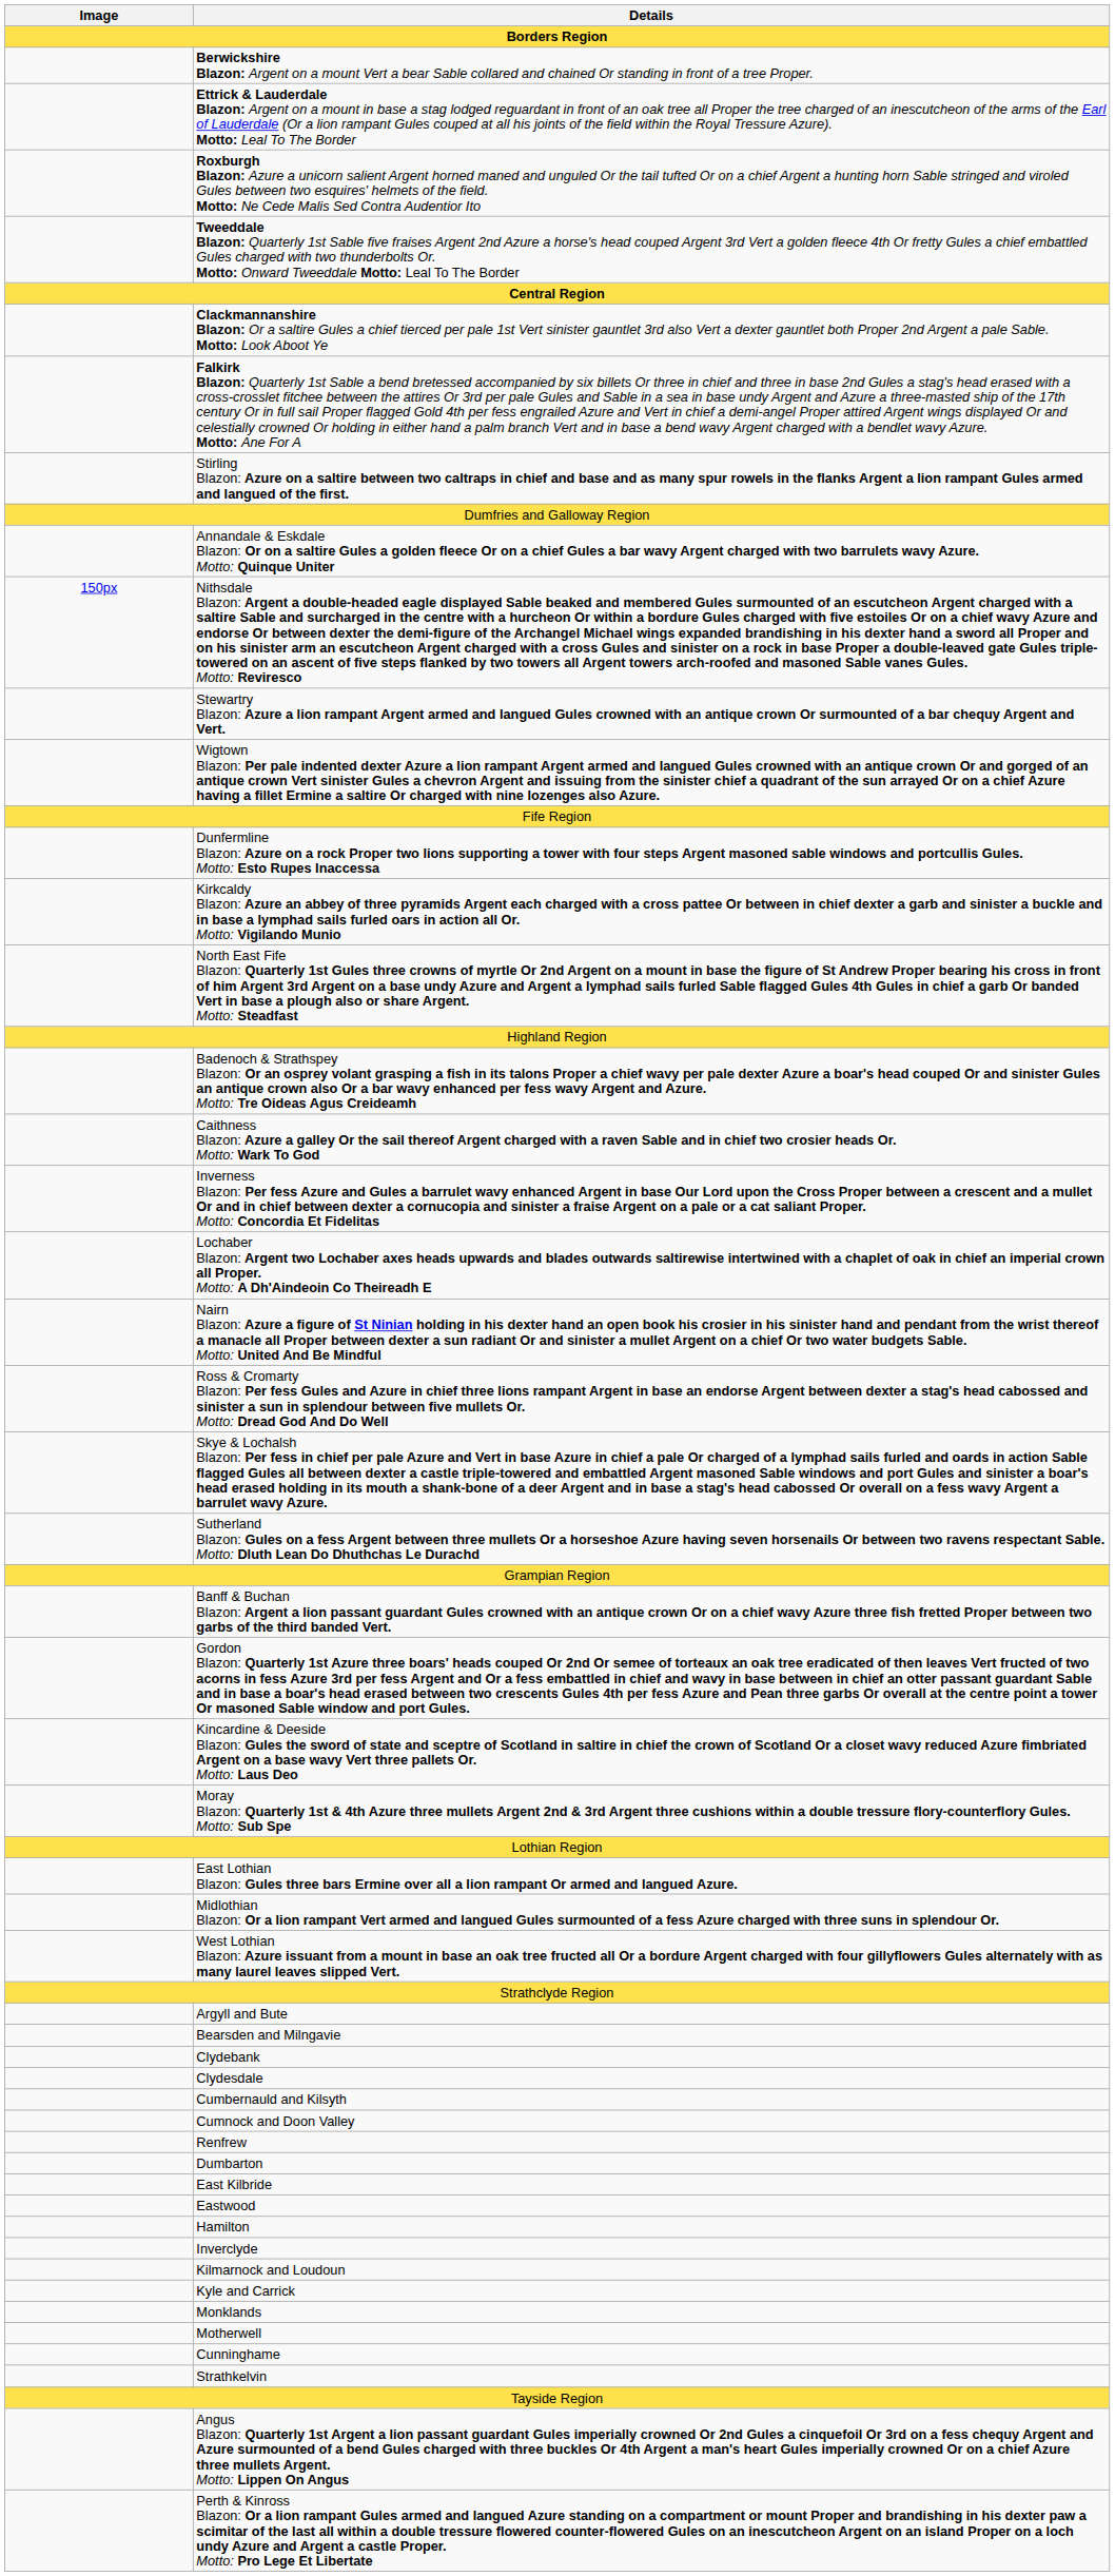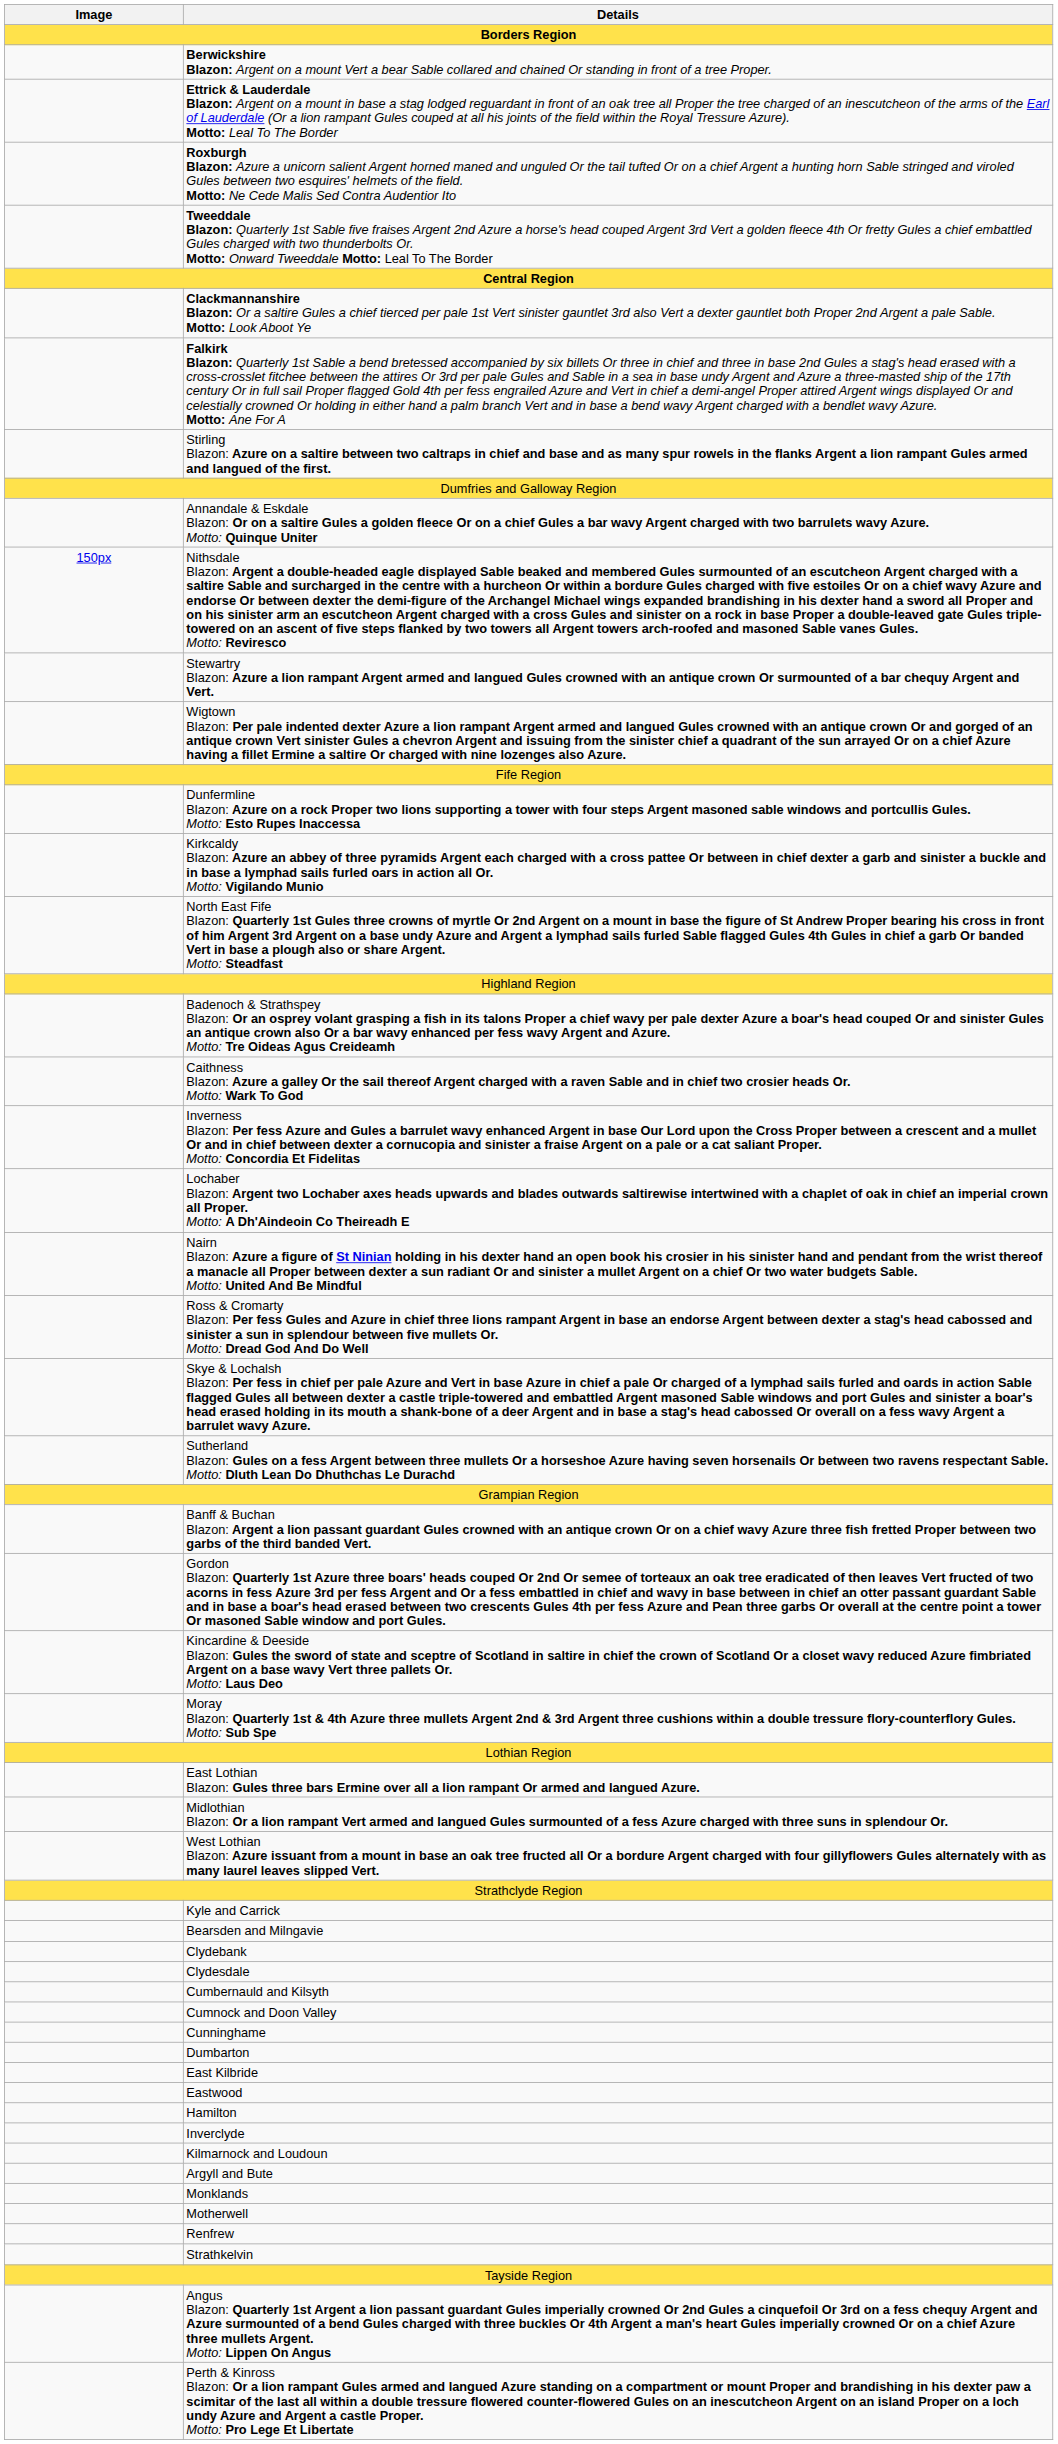rows swapped: Argyll and Bute <-> Kyle and Carrick
rows swapped: Cunninghame <-> Renfrew
